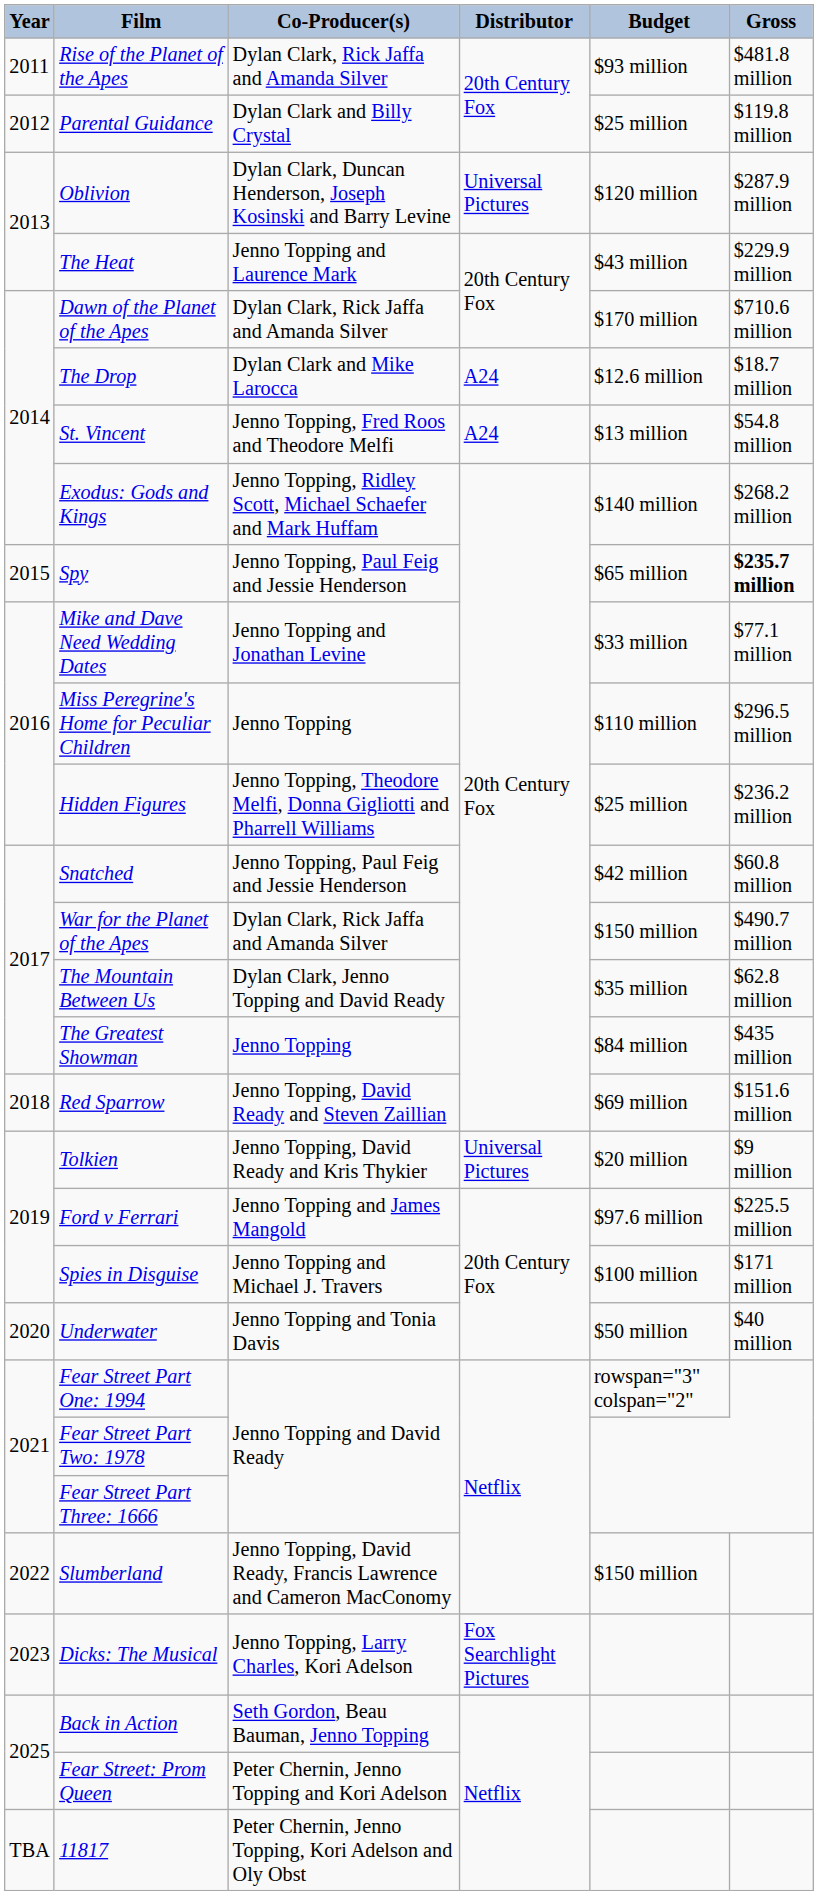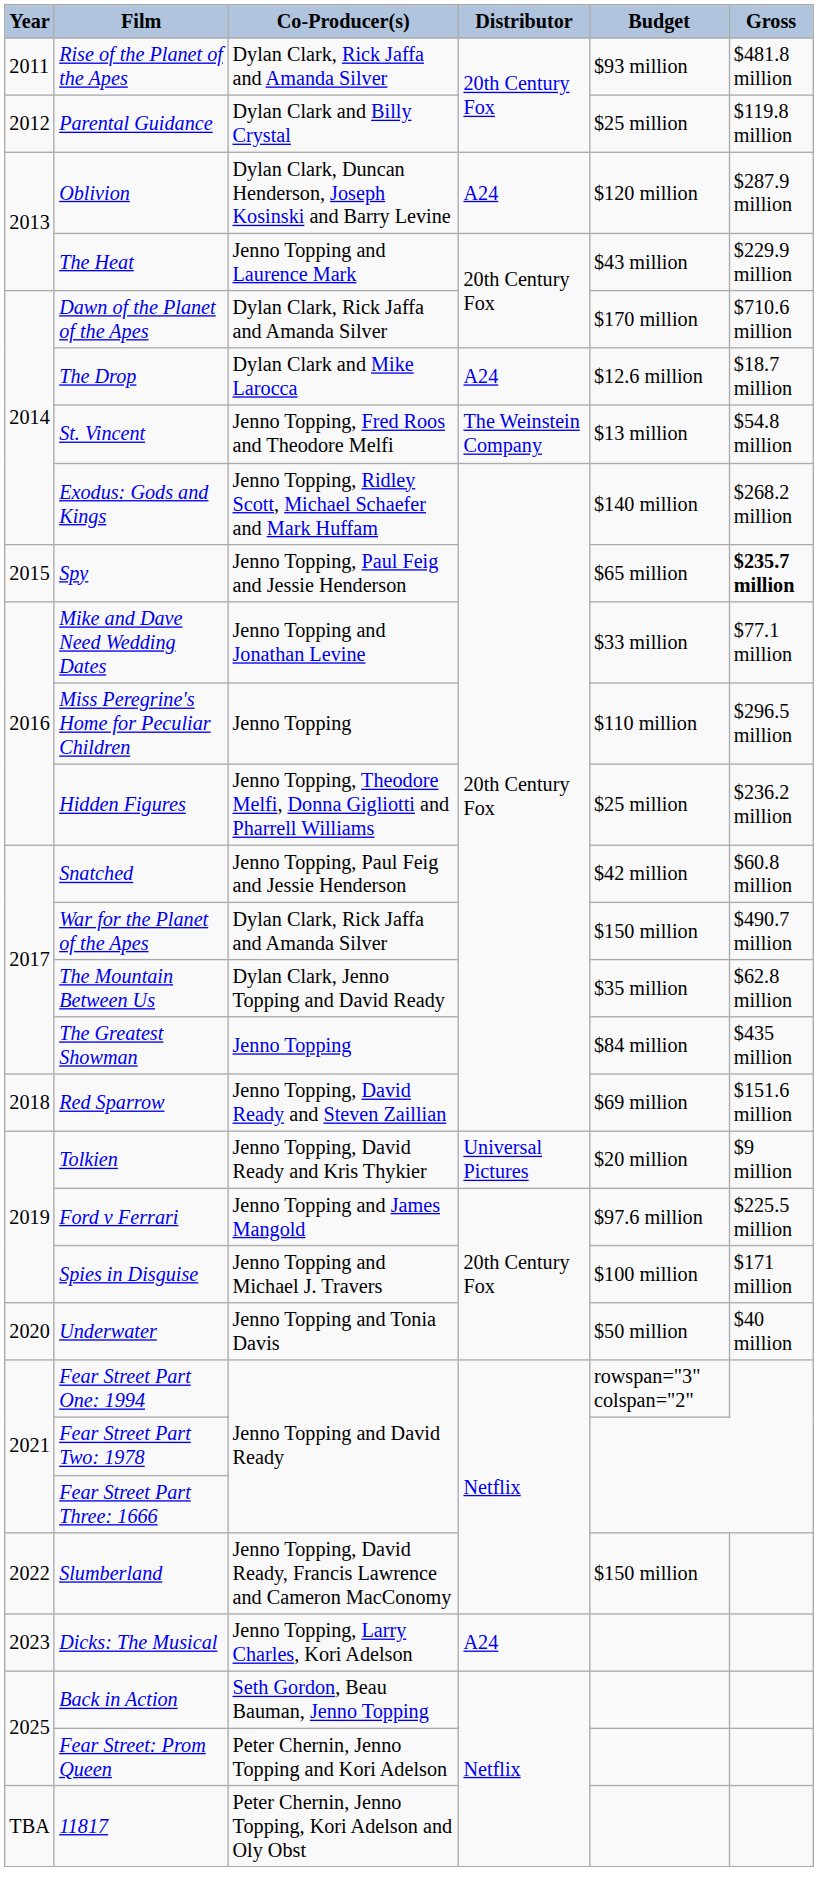Oblivion | Distributor: Universal Pictures -> A24
St. Vincent | Distributor: A24 -> The Weinstein Company
Dicks: The Musical | Distributor: Fox Searchlight Pictures -> A24
